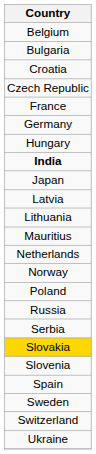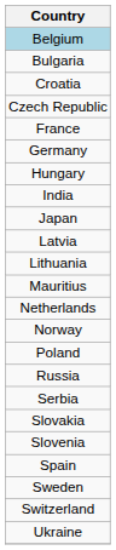row 2 | column 1: no background -> lightblue background
row 9 | column 1: bold -> normal
row 19 | column 1: gold background -> no background
